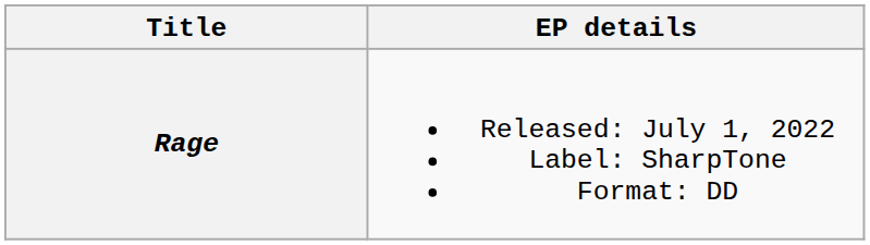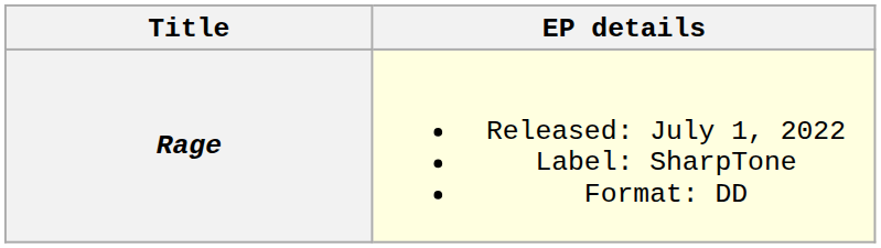Rage | EP details: no background -> lightyellow background
